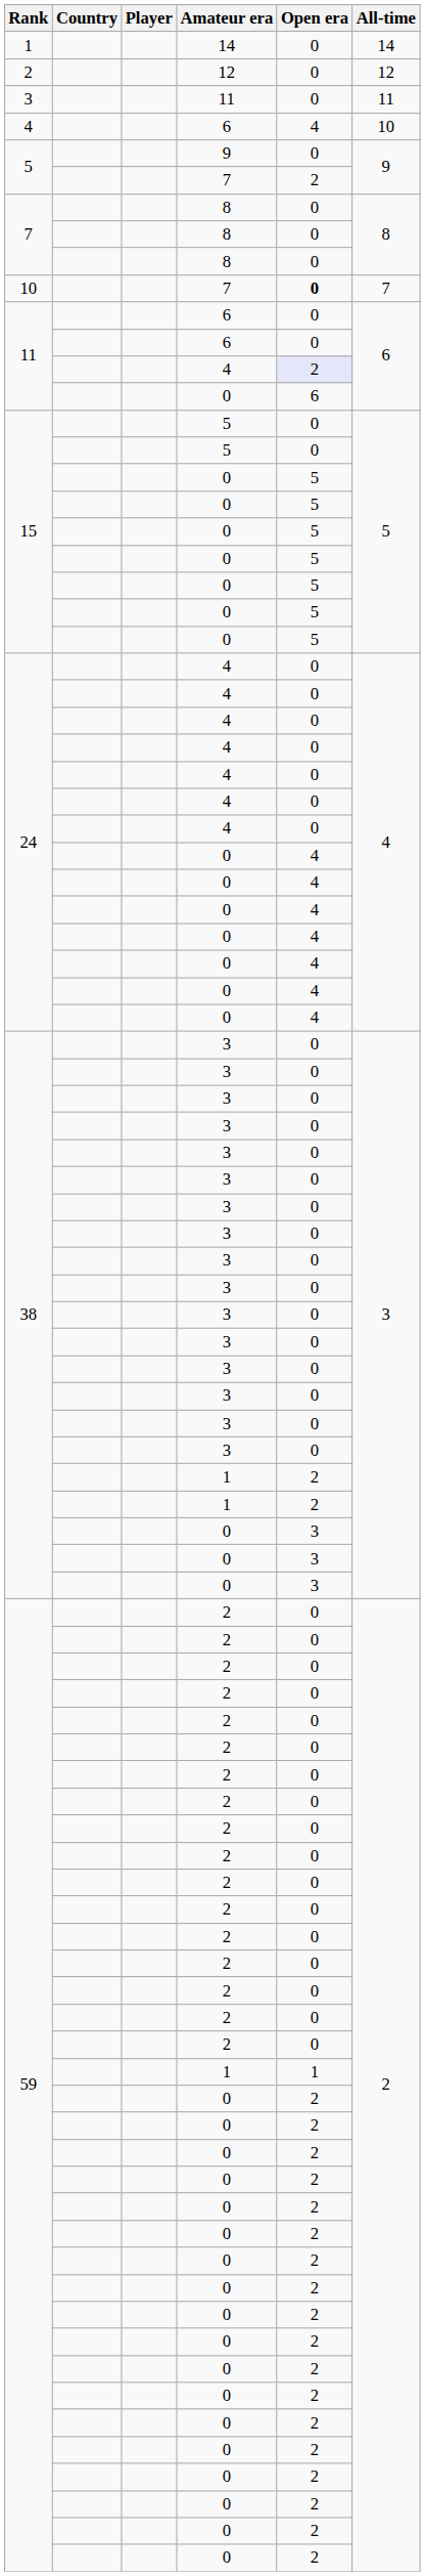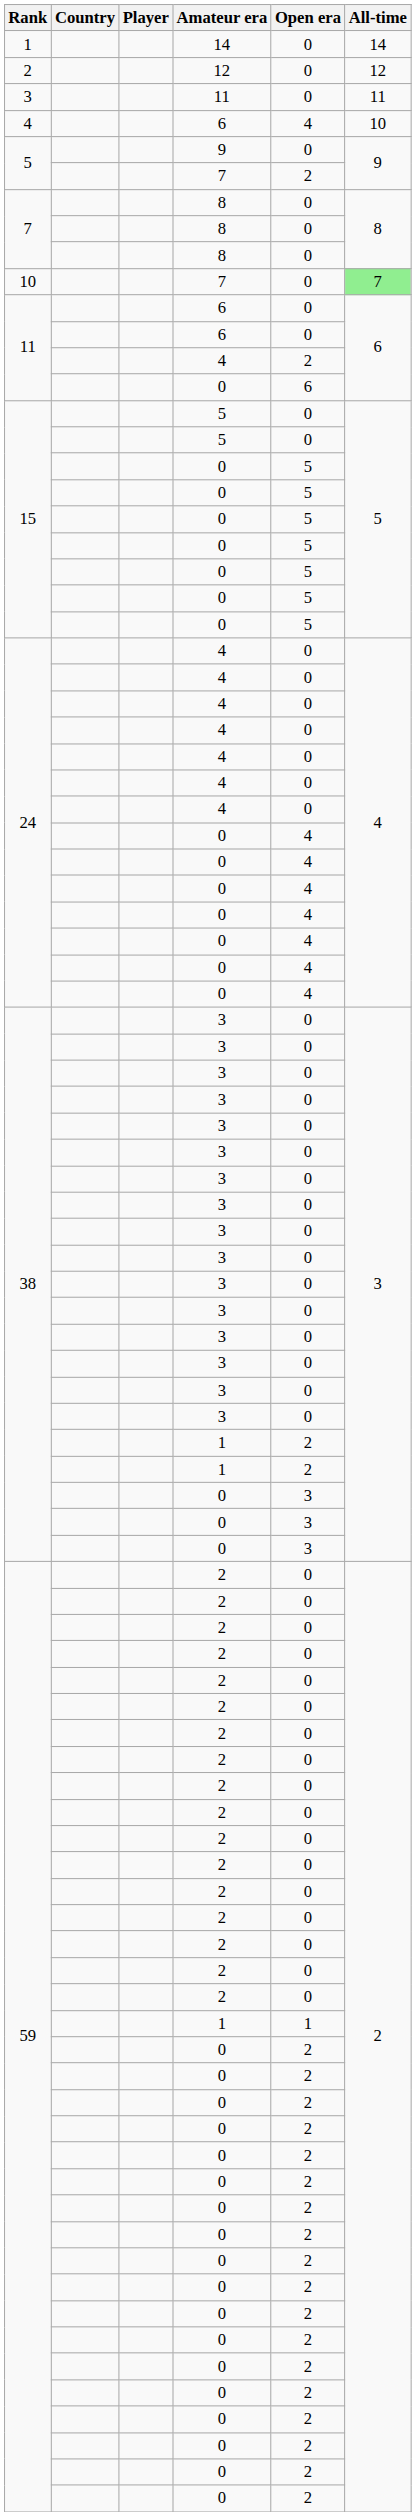10 / 7 | Open era: bold -> normal
10 / 7 | All-time: no background -> lightgreen background
11 / 4 | Open era: lavender background -> no background
